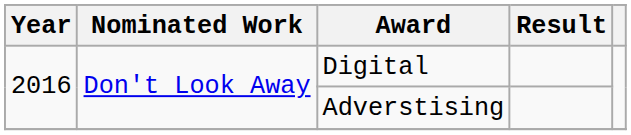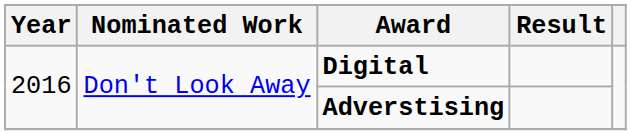Digital | Award: normal -> bold
Adverstising | Award: normal -> bold
